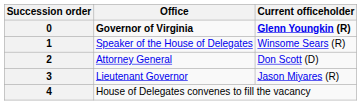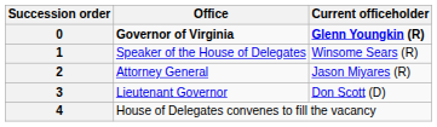2 | Current officeholder: Don Scott (D) -> Jason Miyares (R)
3 | Current officeholder: Jason Miyares (R) -> Don Scott (D)
